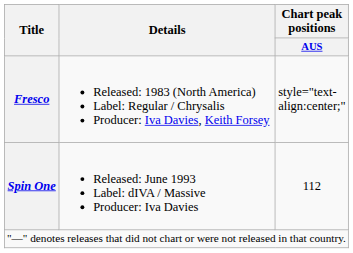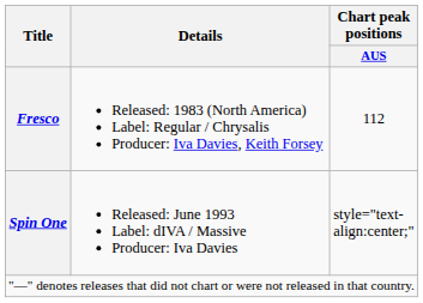Fresco | Chart peak positions / AUS: style="text-align:center;" -> 112
Spin One | Chart peak positions / AUS: 112 -> style="text-align:center;"
